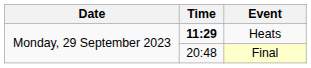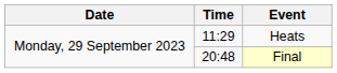Heats | Time: bold -> normal
